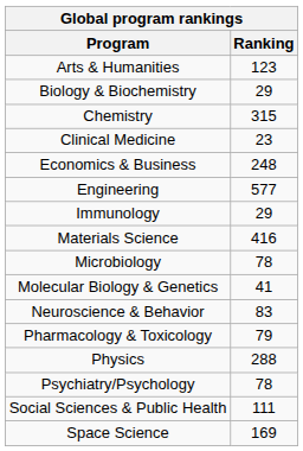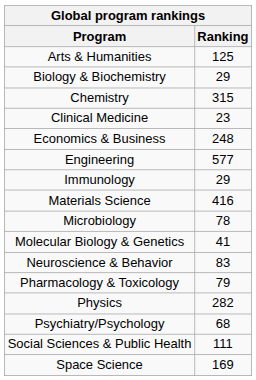Arts & Humanities | Ranking: 123 -> 125
Physics | Ranking: 288 -> 282
Psychiatry/Psychology | Ranking: 78 -> 68
